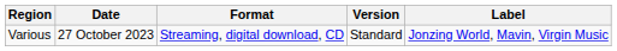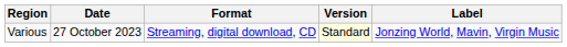Various | Version: no background -> lightyellow background
